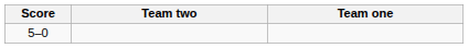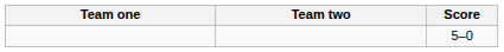columns swapped: Team one <-> Score
